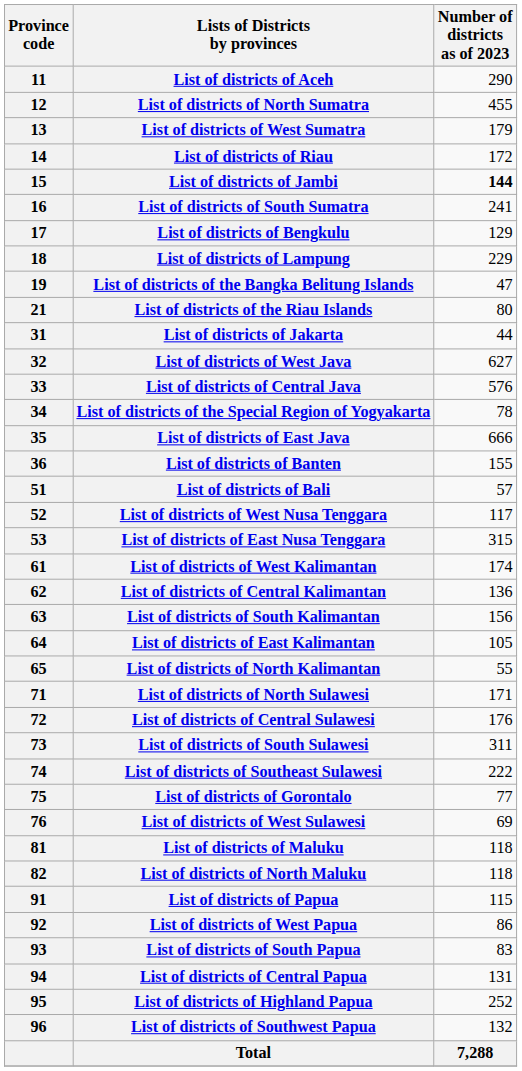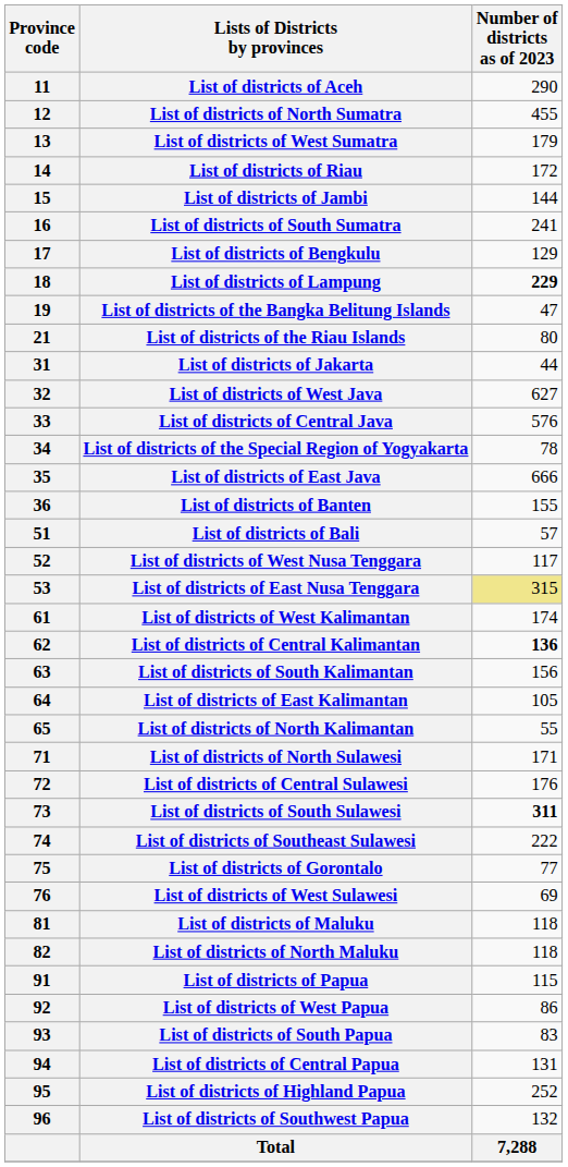List of districts of Jambi | Number of districts as of 2023: bold -> normal
List of districts of Lampung | Number of districts as of 2023: normal -> bold
List of districts of East Nusa Tenggara | Number of districts as of 2023: no background -> khaki background
List of districts of Central Kalimantan | Number of districts as of 2023: normal -> bold
List of districts of South Sulawesi | Number of districts as of 2023: normal -> bold
